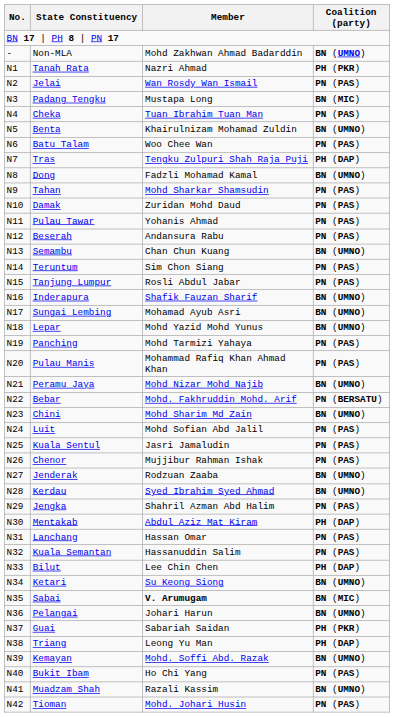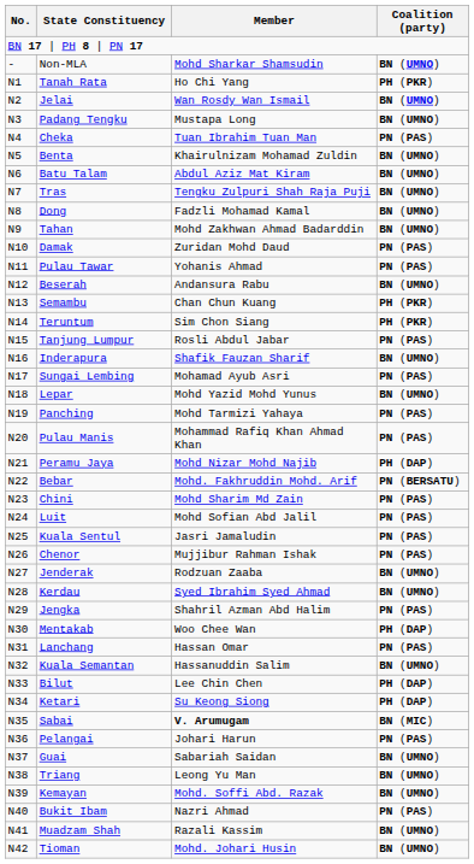Non-MLA | Member: Mohd Zakhwan Ahmad Badarddin -> Mohd Sharkar Shamsudin
Tanah Rata | Member: Nazri Ahmad -> Ho Chi Yang
Jelai | Coalition (party): PN (PAS) -> BN (UMNO)
Padang Tengku | Coalition (party): BN (MIC) -> BN (UMNO)
Batu Talam | Member: Woo Chee Wan -> Abdul Aziz Mat Kiram
Batu Talam | Coalition (party): PN (PAS) -> BN (UMNO)
Tras | Coalition (party): PH (DAP) -> BN (UMNO)
Tahan | Member: Mohd Sharkar Shamsudin -> Mohd Zakhwan Ahmad Badarddin
Tahan | Coalition (party): PN (PAS) -> BN (UMNO)
Beserah | Coalition (party): PN (PAS) -> BN (UMNO)
Semambu | Coalition (party): BN (UMNO) -> PH (PKR)
Teruntum | Coalition (party): PN (PAS) -> PH (PKR)
Sungai Lembing | Coalition (party): BN (UMNO) -> PN (PAS)
Peramu Jaya | Coalition (party): BN (UMNO) -> PH (DAP)
Chini | Coalition (party): BN (UMNO) -> PN (PAS)
Mentakab | Member: Abdul Aziz Mat Kiram -> Woo Chee Wan
Kuala Semantan | Coalition (party): PN (PAS) -> BN (UMNO)
Ketari | Coalition (party): BN (UMNO) -> PH (DAP)
Pelangai | Coalition (party): BN (UMNO) -> PN (PAS)
Guai | Coalition (party): PH (PKR) -> BN (UMNO)
Triang | Coalition (party): PH (DAP) -> BN (UMNO)
Bukit Ibam | Member: Ho Chi Yang -> Nazri Ahmad
Tioman | Coalition (party): PN (PAS) -> BN (UMNO)
